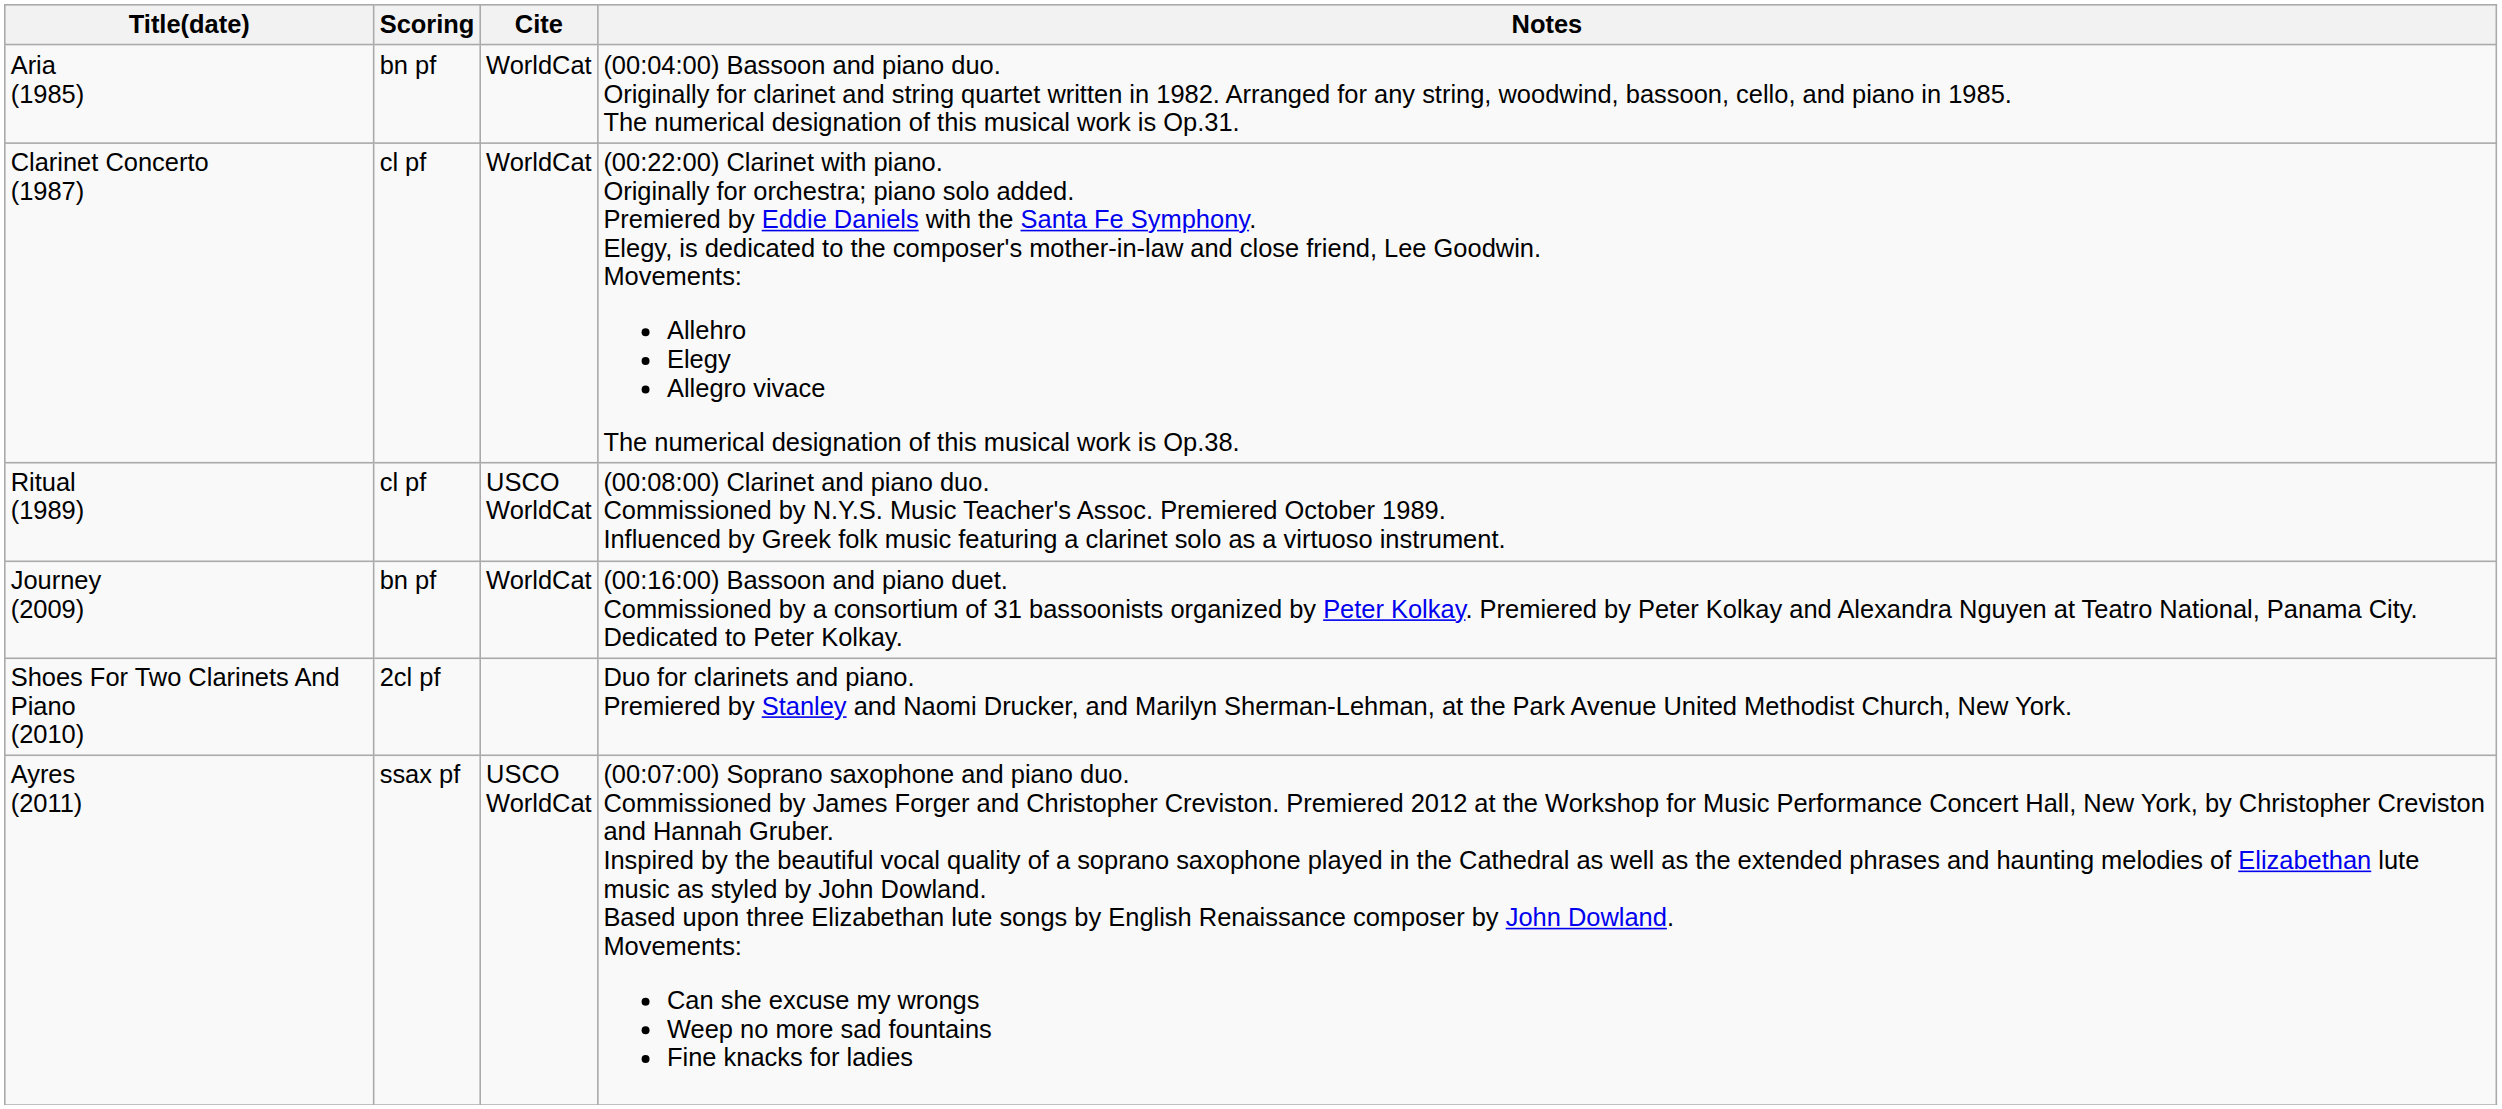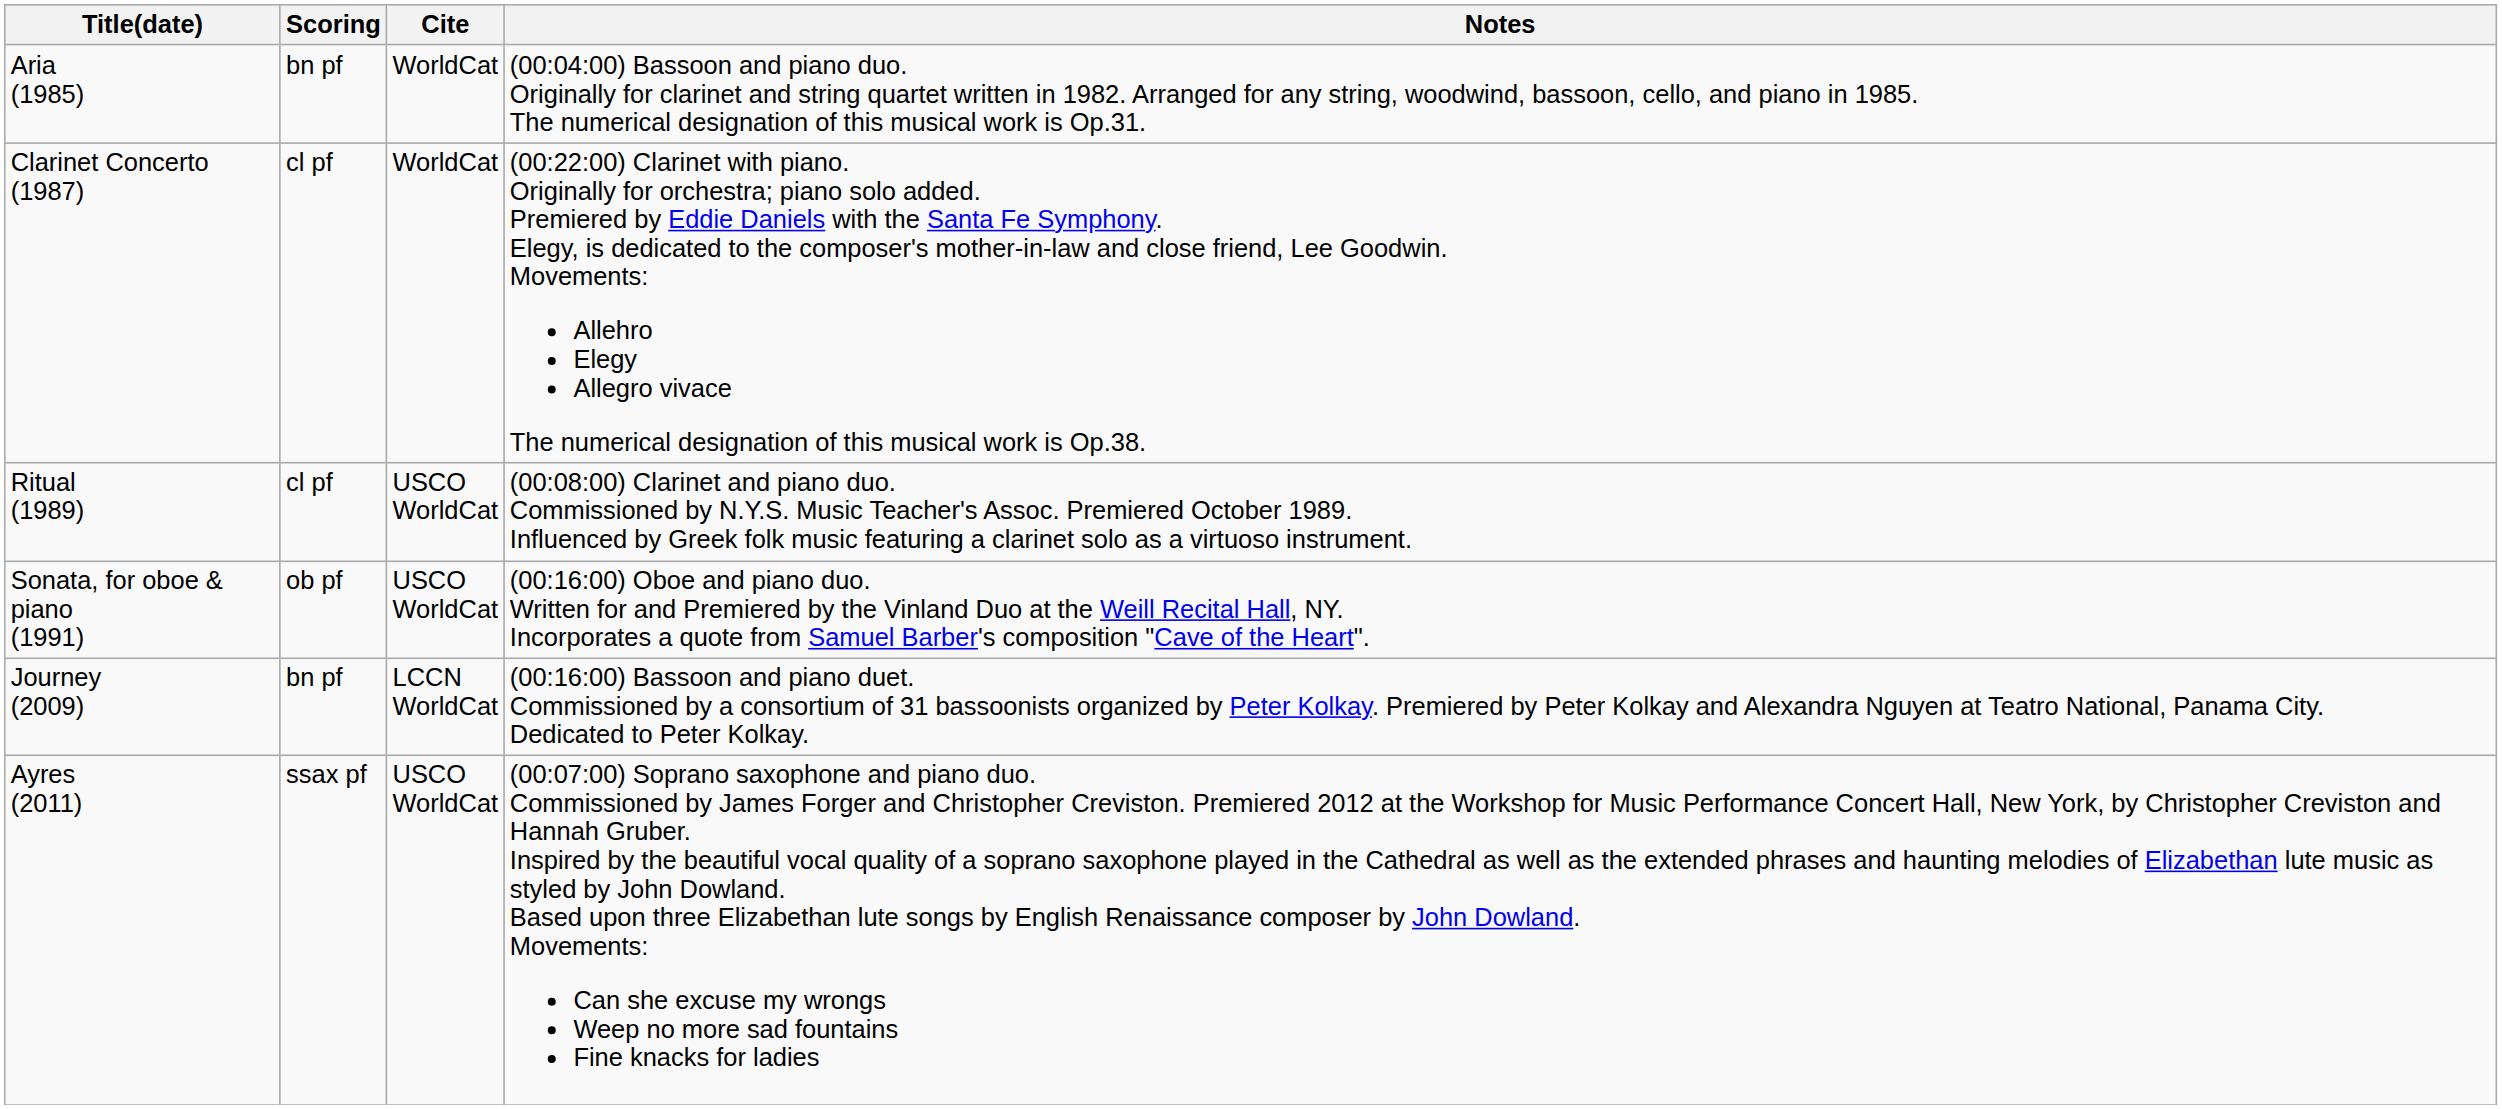+ row: Sonata, for oboe & piano (1991) | ob pf | USCO WorldCat | (00:16:00) Oboe and piano duo. Written for and Premiered by the Vinland Duo at the Weill Recital Hall, NY. Incorporates a quote from Samuel Barber's composition "Cave of the Heart".
Journey (2009) | Cite: WorldCat -> LCCN WorldCat
- row: Shoes For Two Clarinets And Piano (2010) | 2cl pf | Duo for clarinets and piano. Premiered by Stanley and Naomi Drucker, and Marilyn Sherman-Lehman, at the Park Avenue United Methodist Church, New York.
